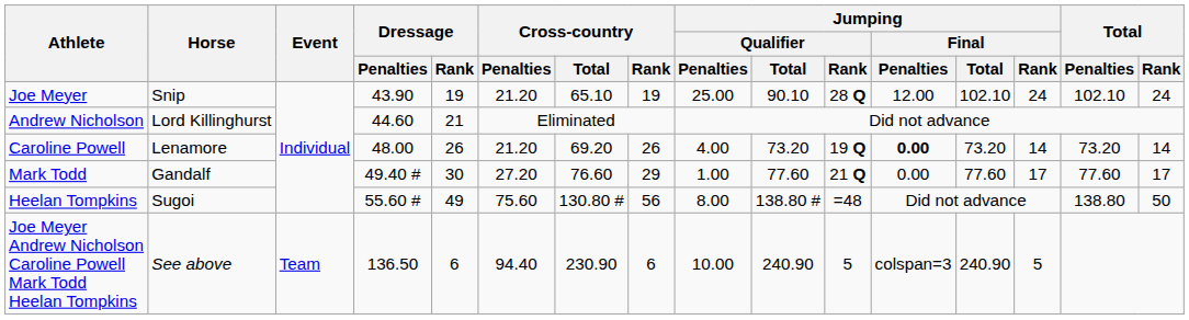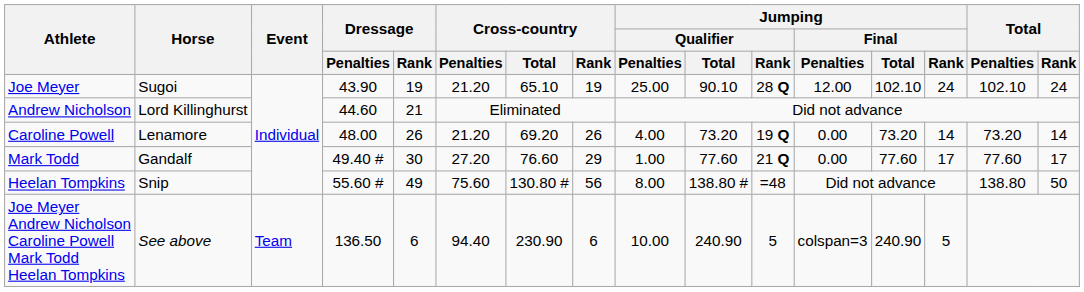Joe Meyer | Horse: Snip -> Sugoi
Caroline Powell | Jumping / Final / Penalties: bold -> normal
Heelan Tompkins | Horse: Sugoi -> Snip
